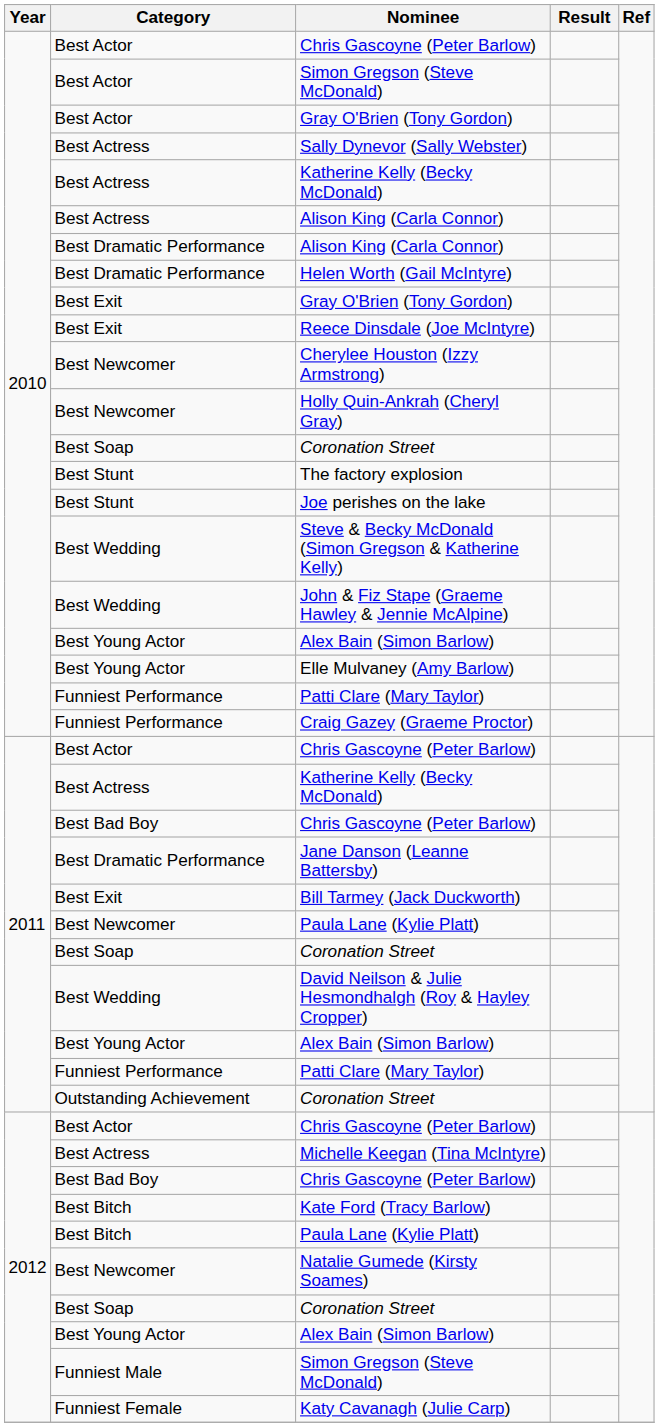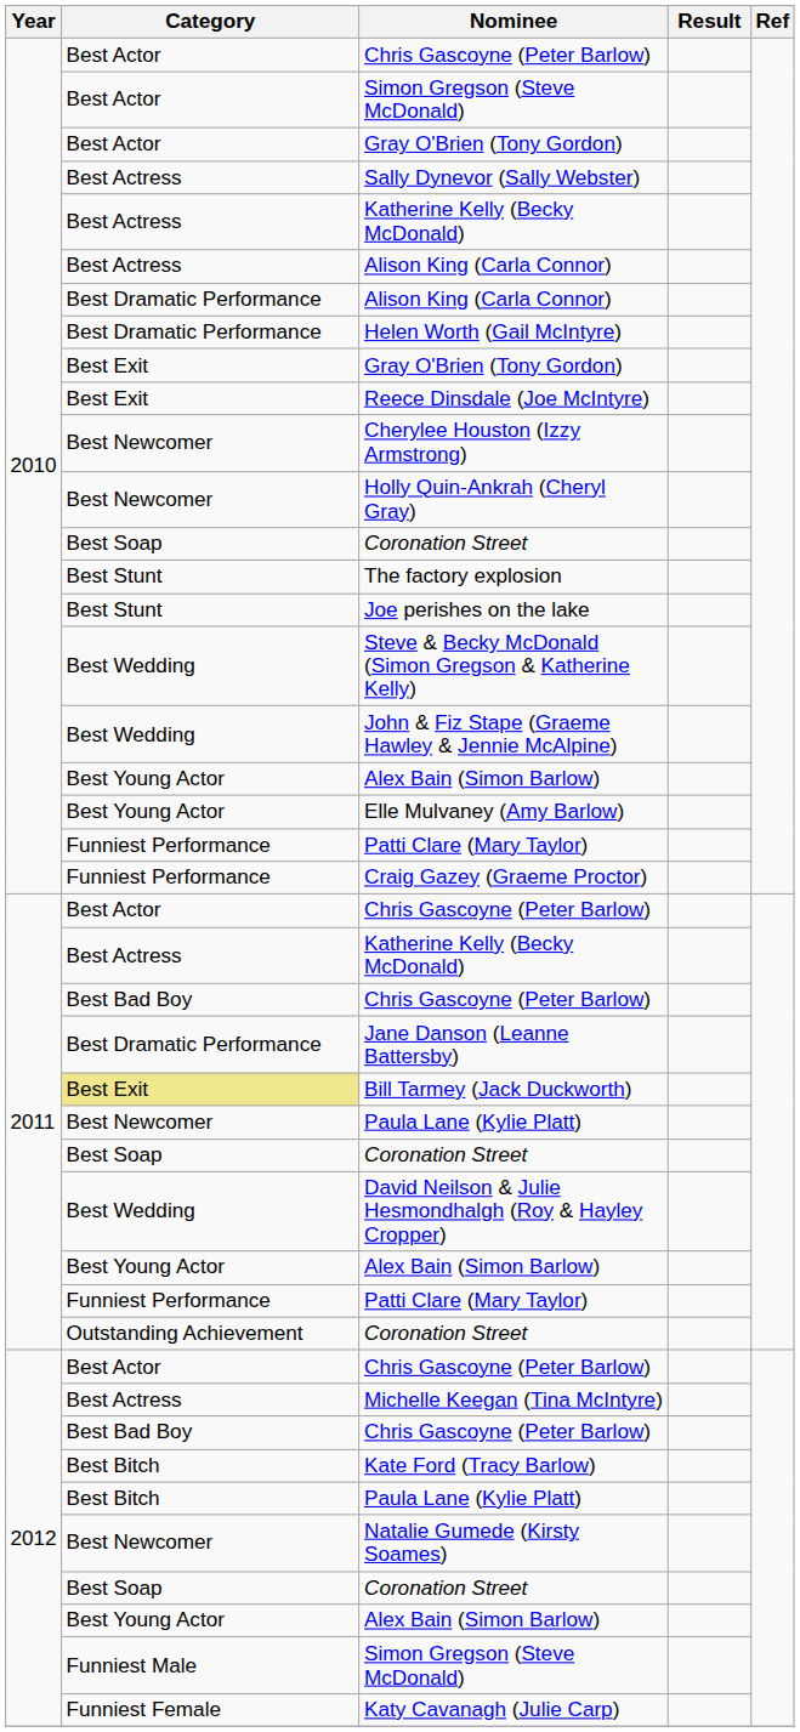Bill Tarmey (Jack Duckworth) | Category: no background -> khaki background
